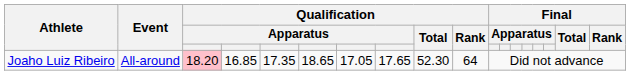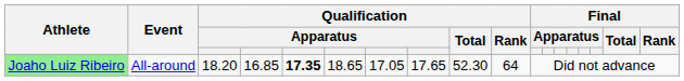row 4 | Athlete: no background -> lightgreen background
row 4 | column 3: pink background -> no background
row 4 | column 5: normal -> bold
